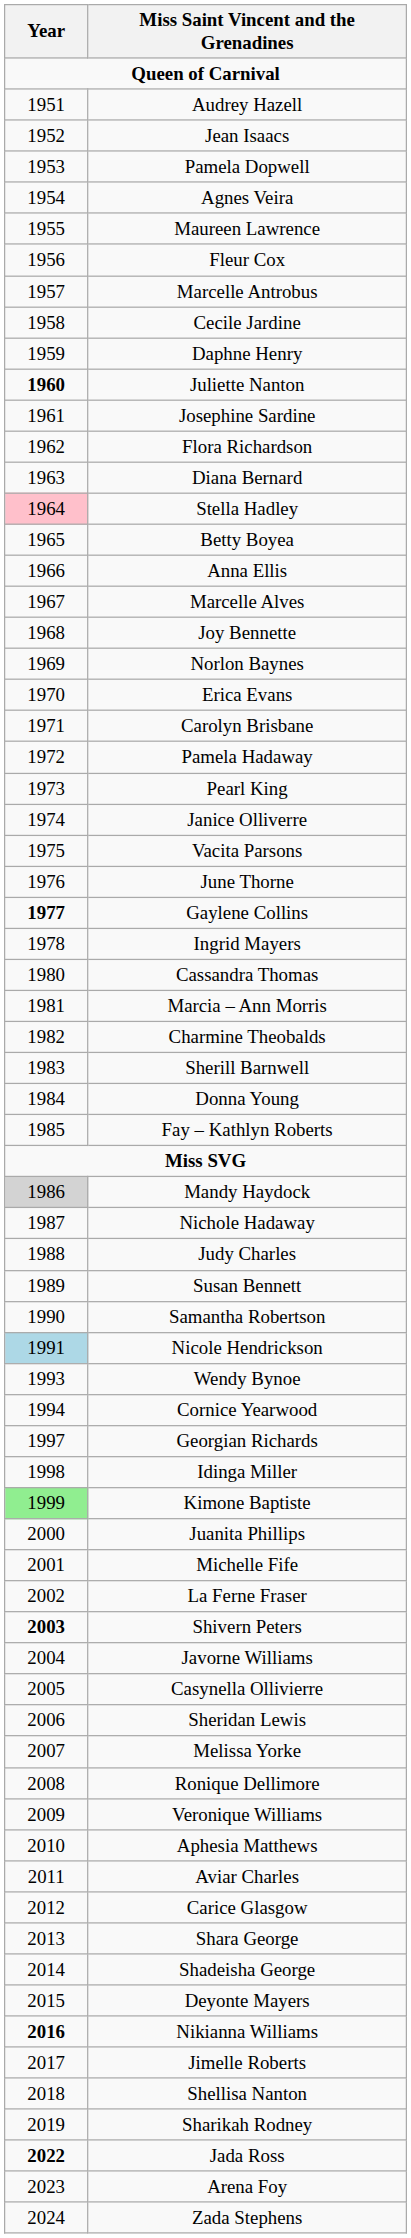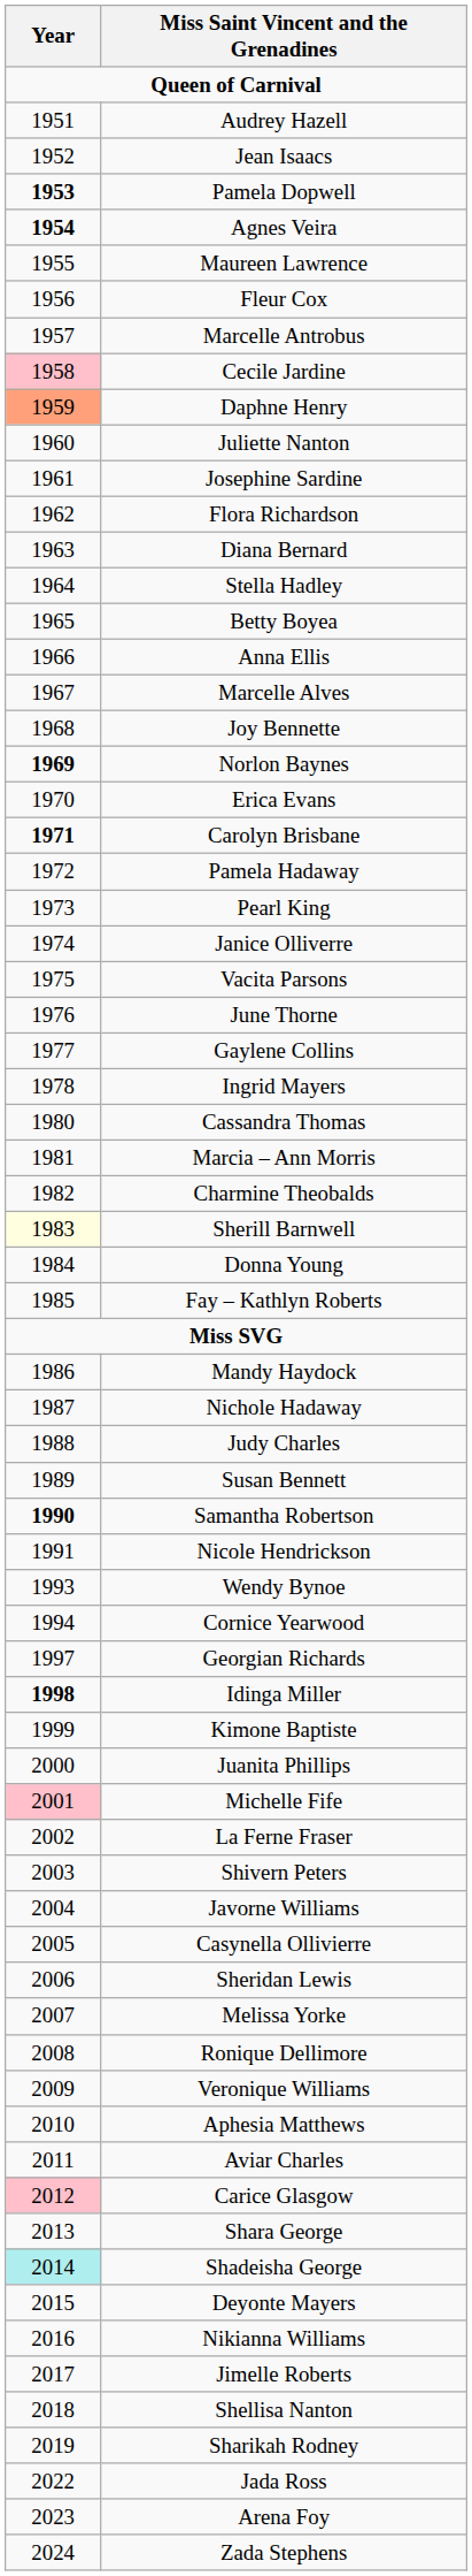Pamela Dopwell | Year: normal -> bold
Agnes Veira | Year: normal -> bold
Cecile Jardine | Year: no background -> pink background
Daphne Henry | Year: no background -> lightsalmon background
Juliette Nanton | Year: bold -> normal
Stella Hadley | Year: pink background -> no background
Norlon Baynes | Year: normal -> bold
Carolyn Brisbane | Year: normal -> bold
Gaylene Collins | Year: bold -> normal
Sherill Barnwell | Year: no background -> lightyellow background
Mandy Haydock | Year: lightgrey background -> no background
Samantha Robertson | Year: normal -> bold
Nicole Hendrickson | Year: lightblue background -> no background
Idinga Miller | Year: normal -> bold
Kimone Baptiste | Year: lightgreen background -> no background
Michelle Fife | Year: no background -> pink background
Shivern Peters | Year: bold -> normal
Carice Glasgow | Year: no background -> pink background
Shadeisha George | Year: no background -> paleturquoise background
Nikianna Williams | Year: bold -> normal
Jada Ross | Year: bold -> normal
